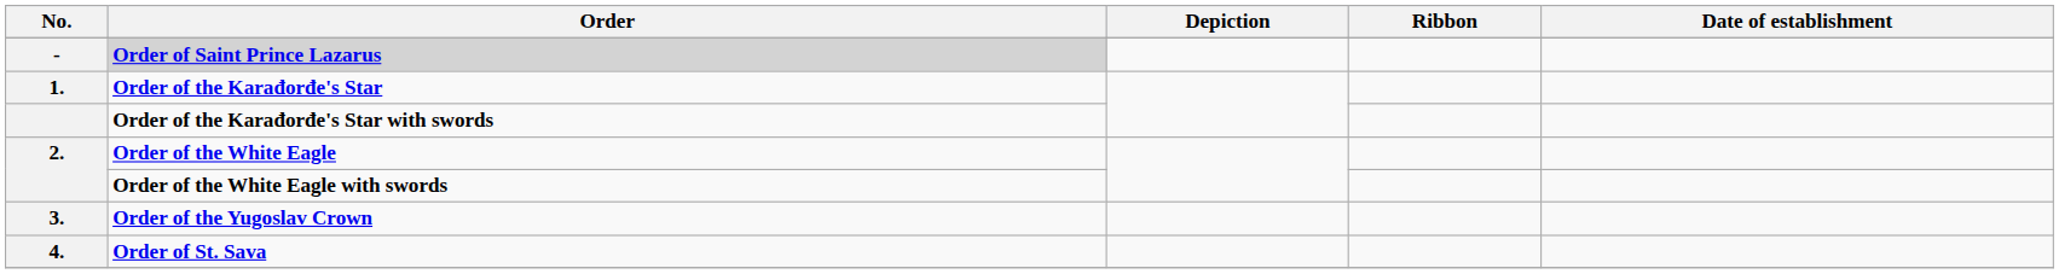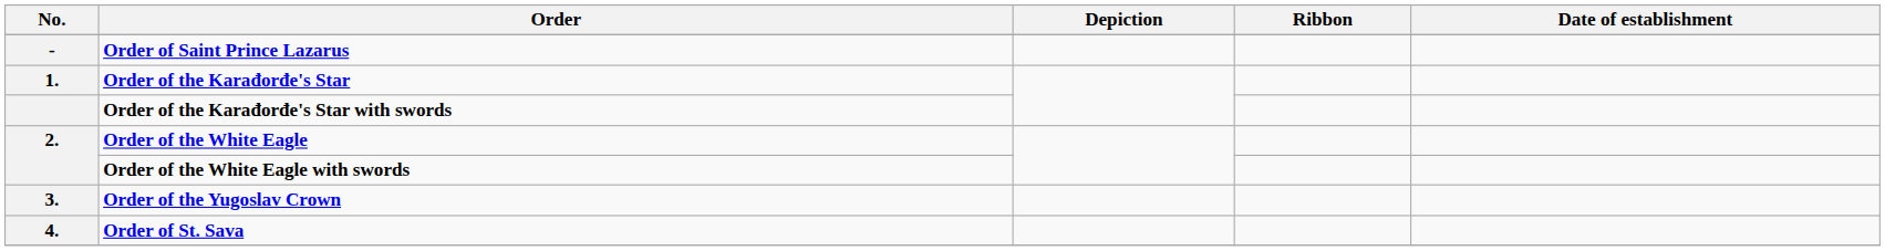Order of Saint Prince Lazarus | Order: lightgrey background -> no background
